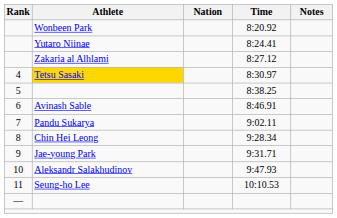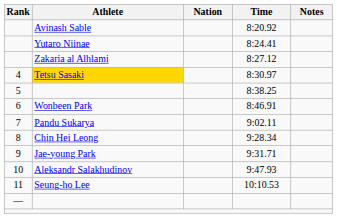8:20.92 | Athlete: Wonbeen Park -> Avinash Sable
8:46.91 | Athlete: Avinash Sable -> Wonbeen Park
